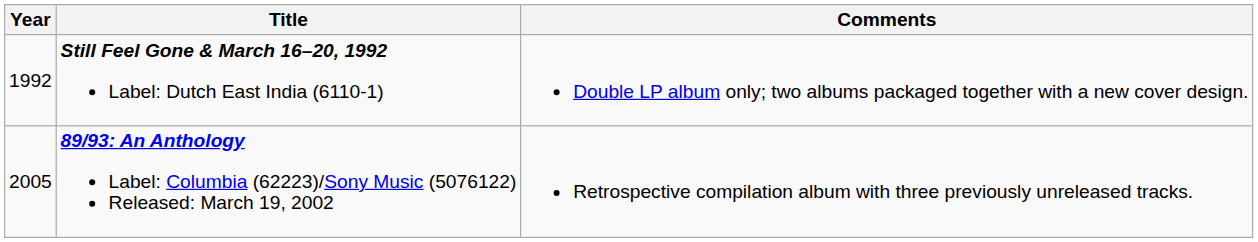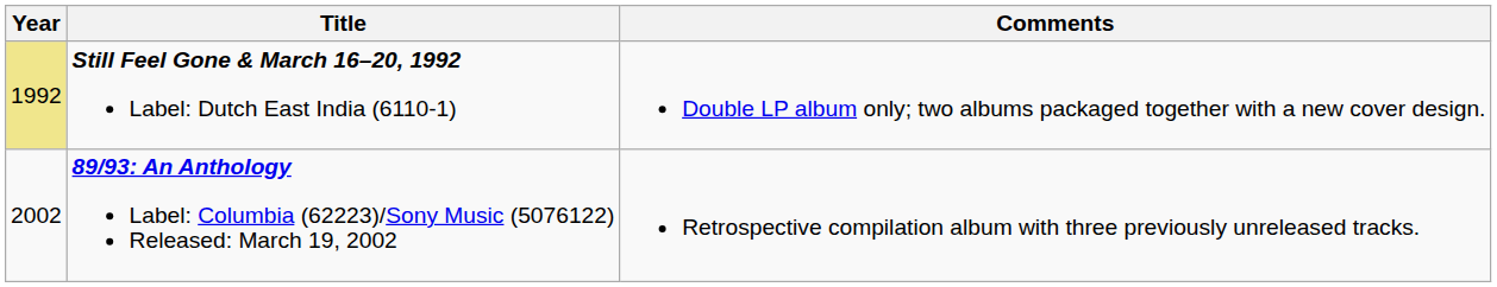row 2 | Year: no background -> khaki background
row 3 | Year: 2005 -> 2002
